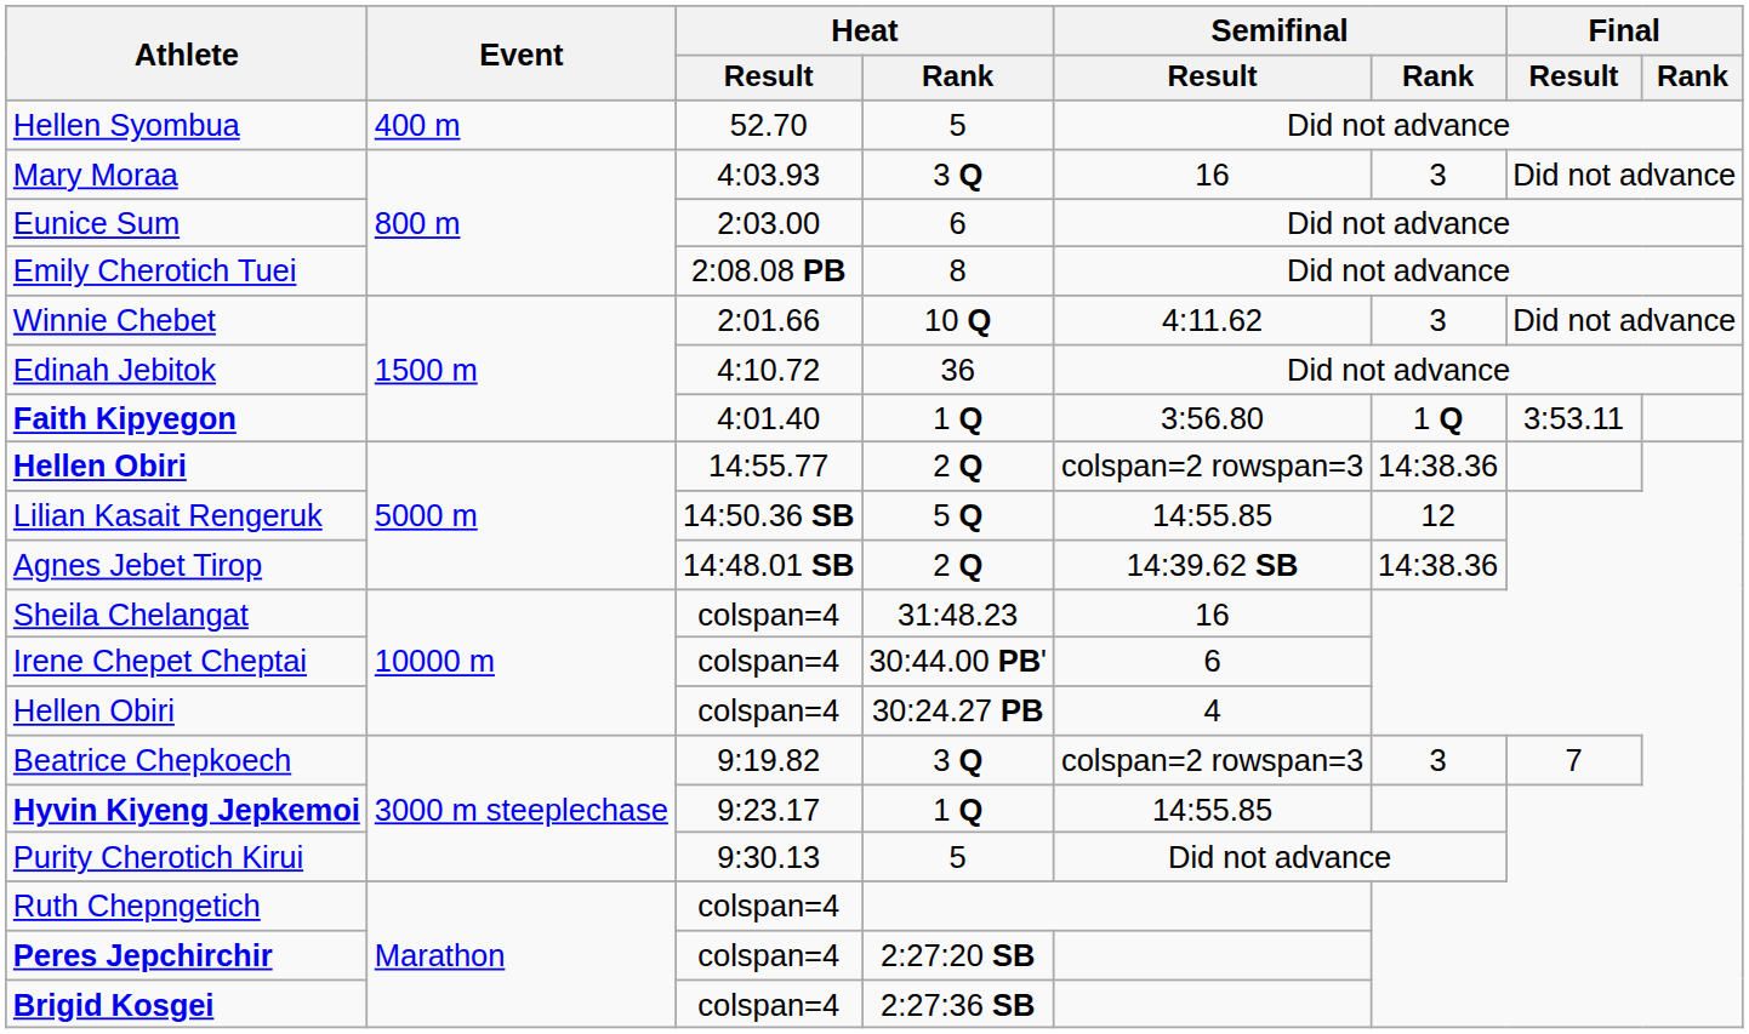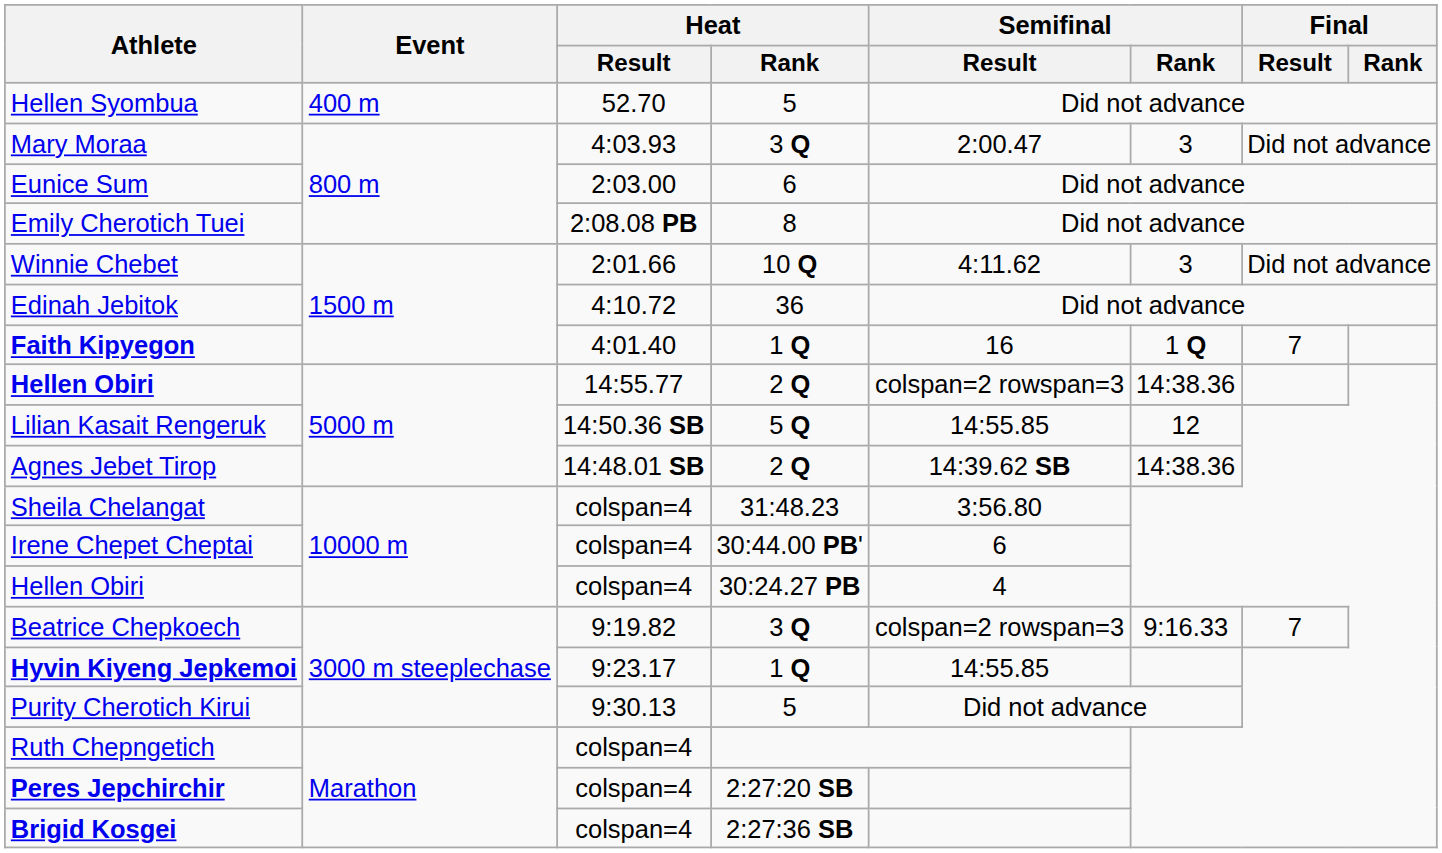Mary Moraa | Semifinal / Result: 16 -> 2:00.47
Faith Kipyegon | Semifinal / Result: 3:56.80 -> 16
Faith Kipyegon | Final / Result: 3:53.11 -> 7
Sheila Chelangat | Semifinal / Result: 16 -> 3:56.80
Beatrice Chepkoech | Semifinal / Rank: 3 -> 9:16.33
